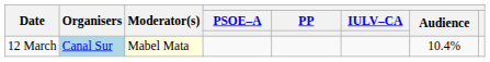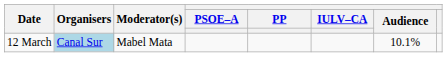12 March | Moderator(s): lightyellow background -> no background
12 March | Audience: 10.4% -> 10.1%
